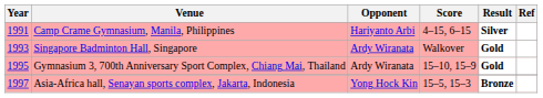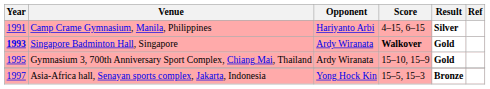Singapore Badminton Hall, Singapore | Year: normal -> bold
Singapore Badminton Hall, Singapore | Score: normal -> bold
